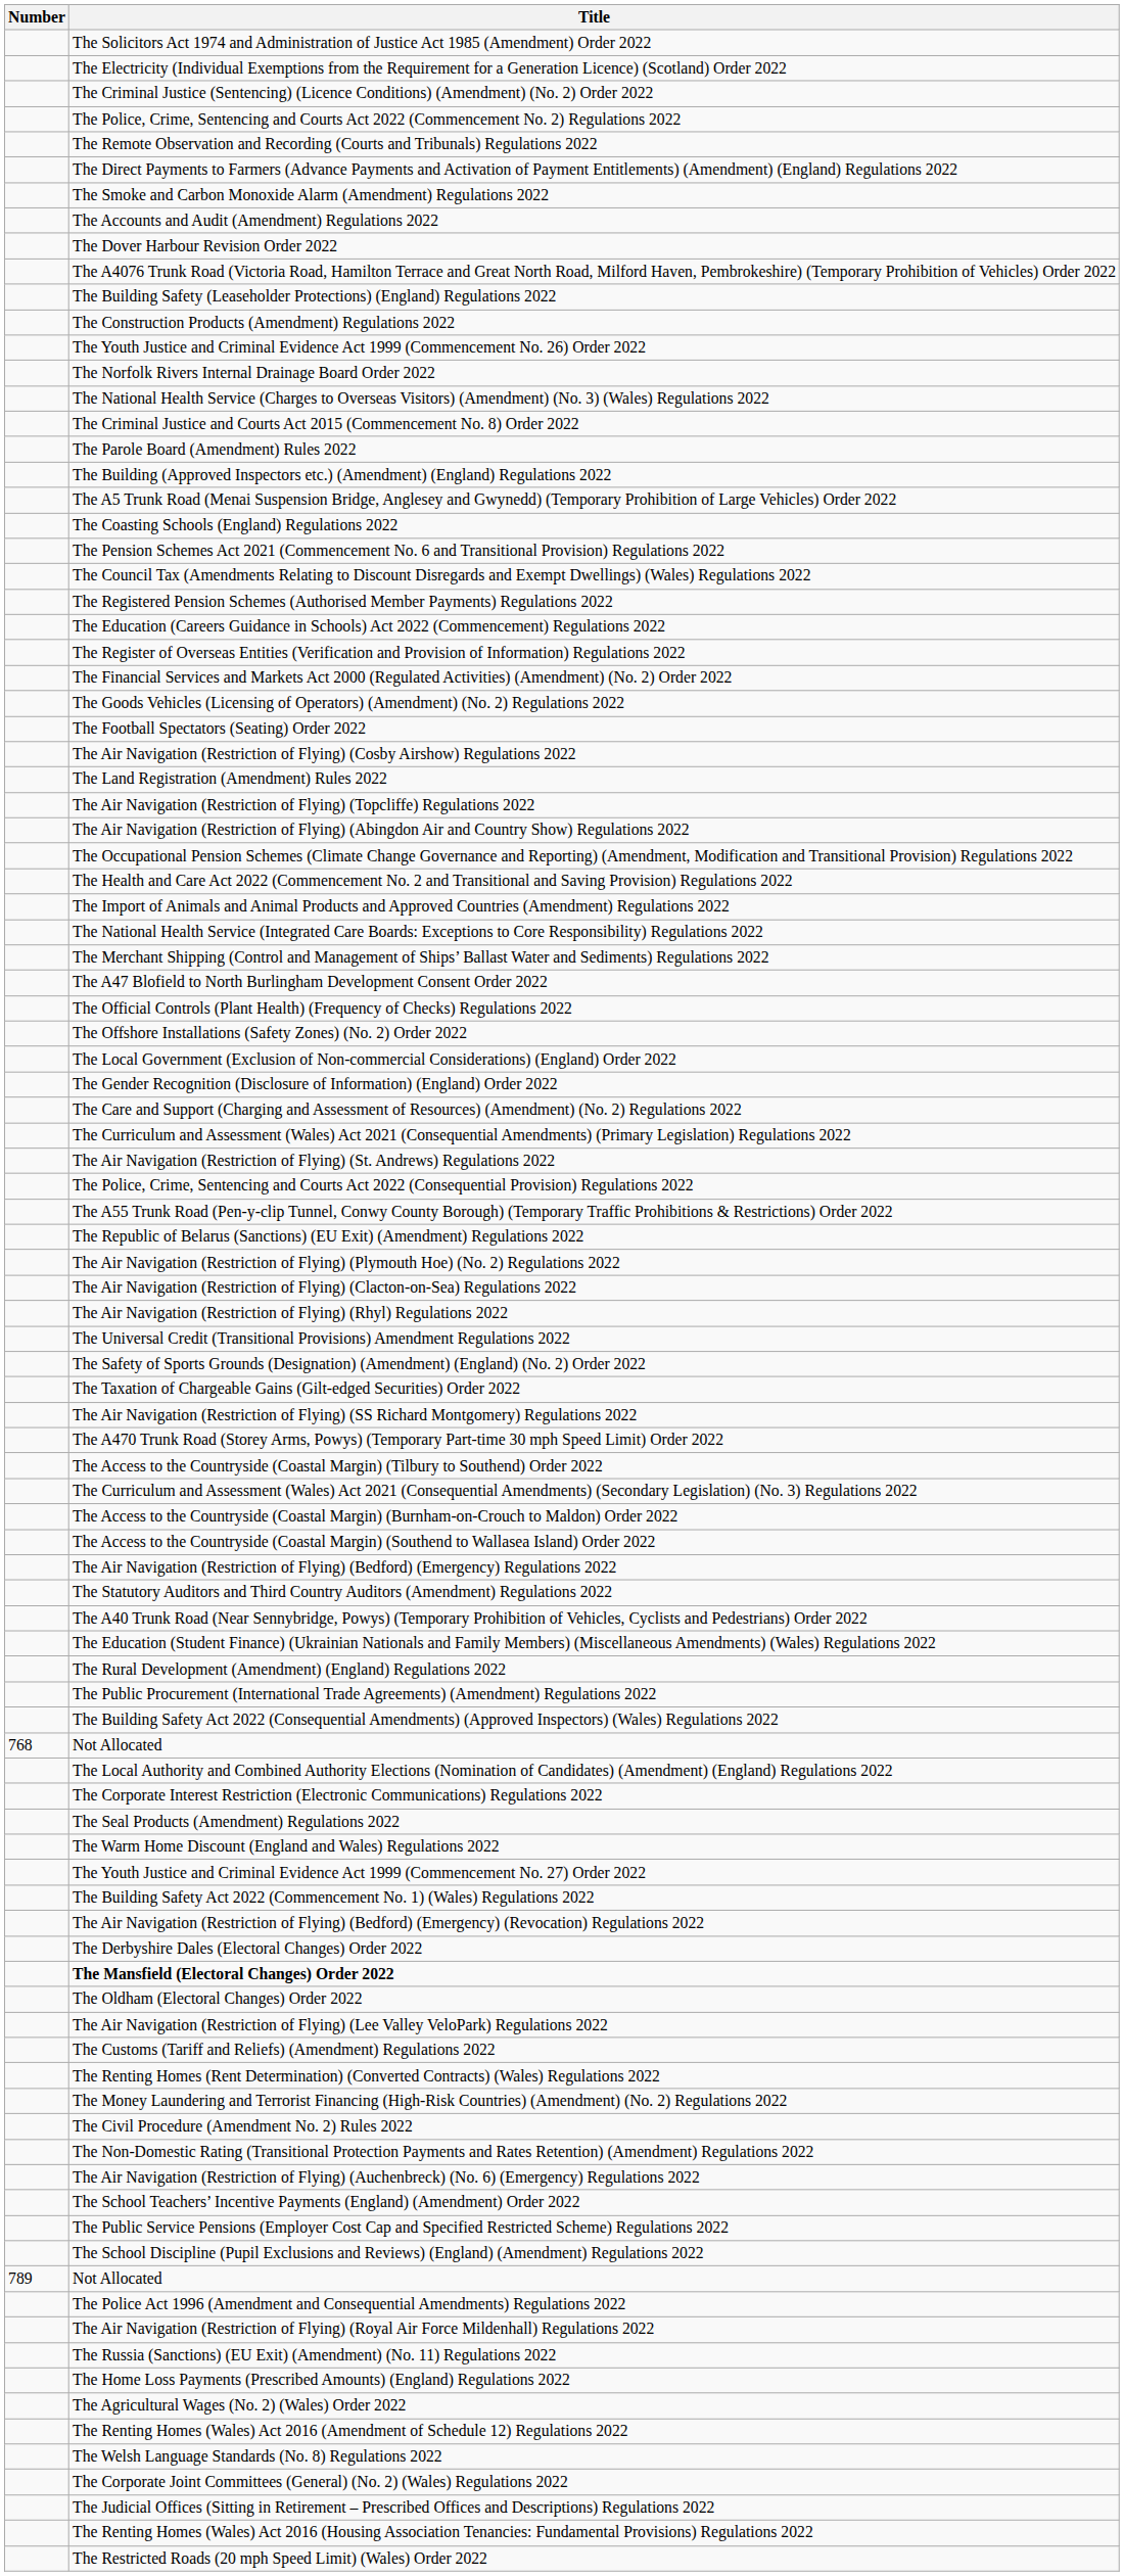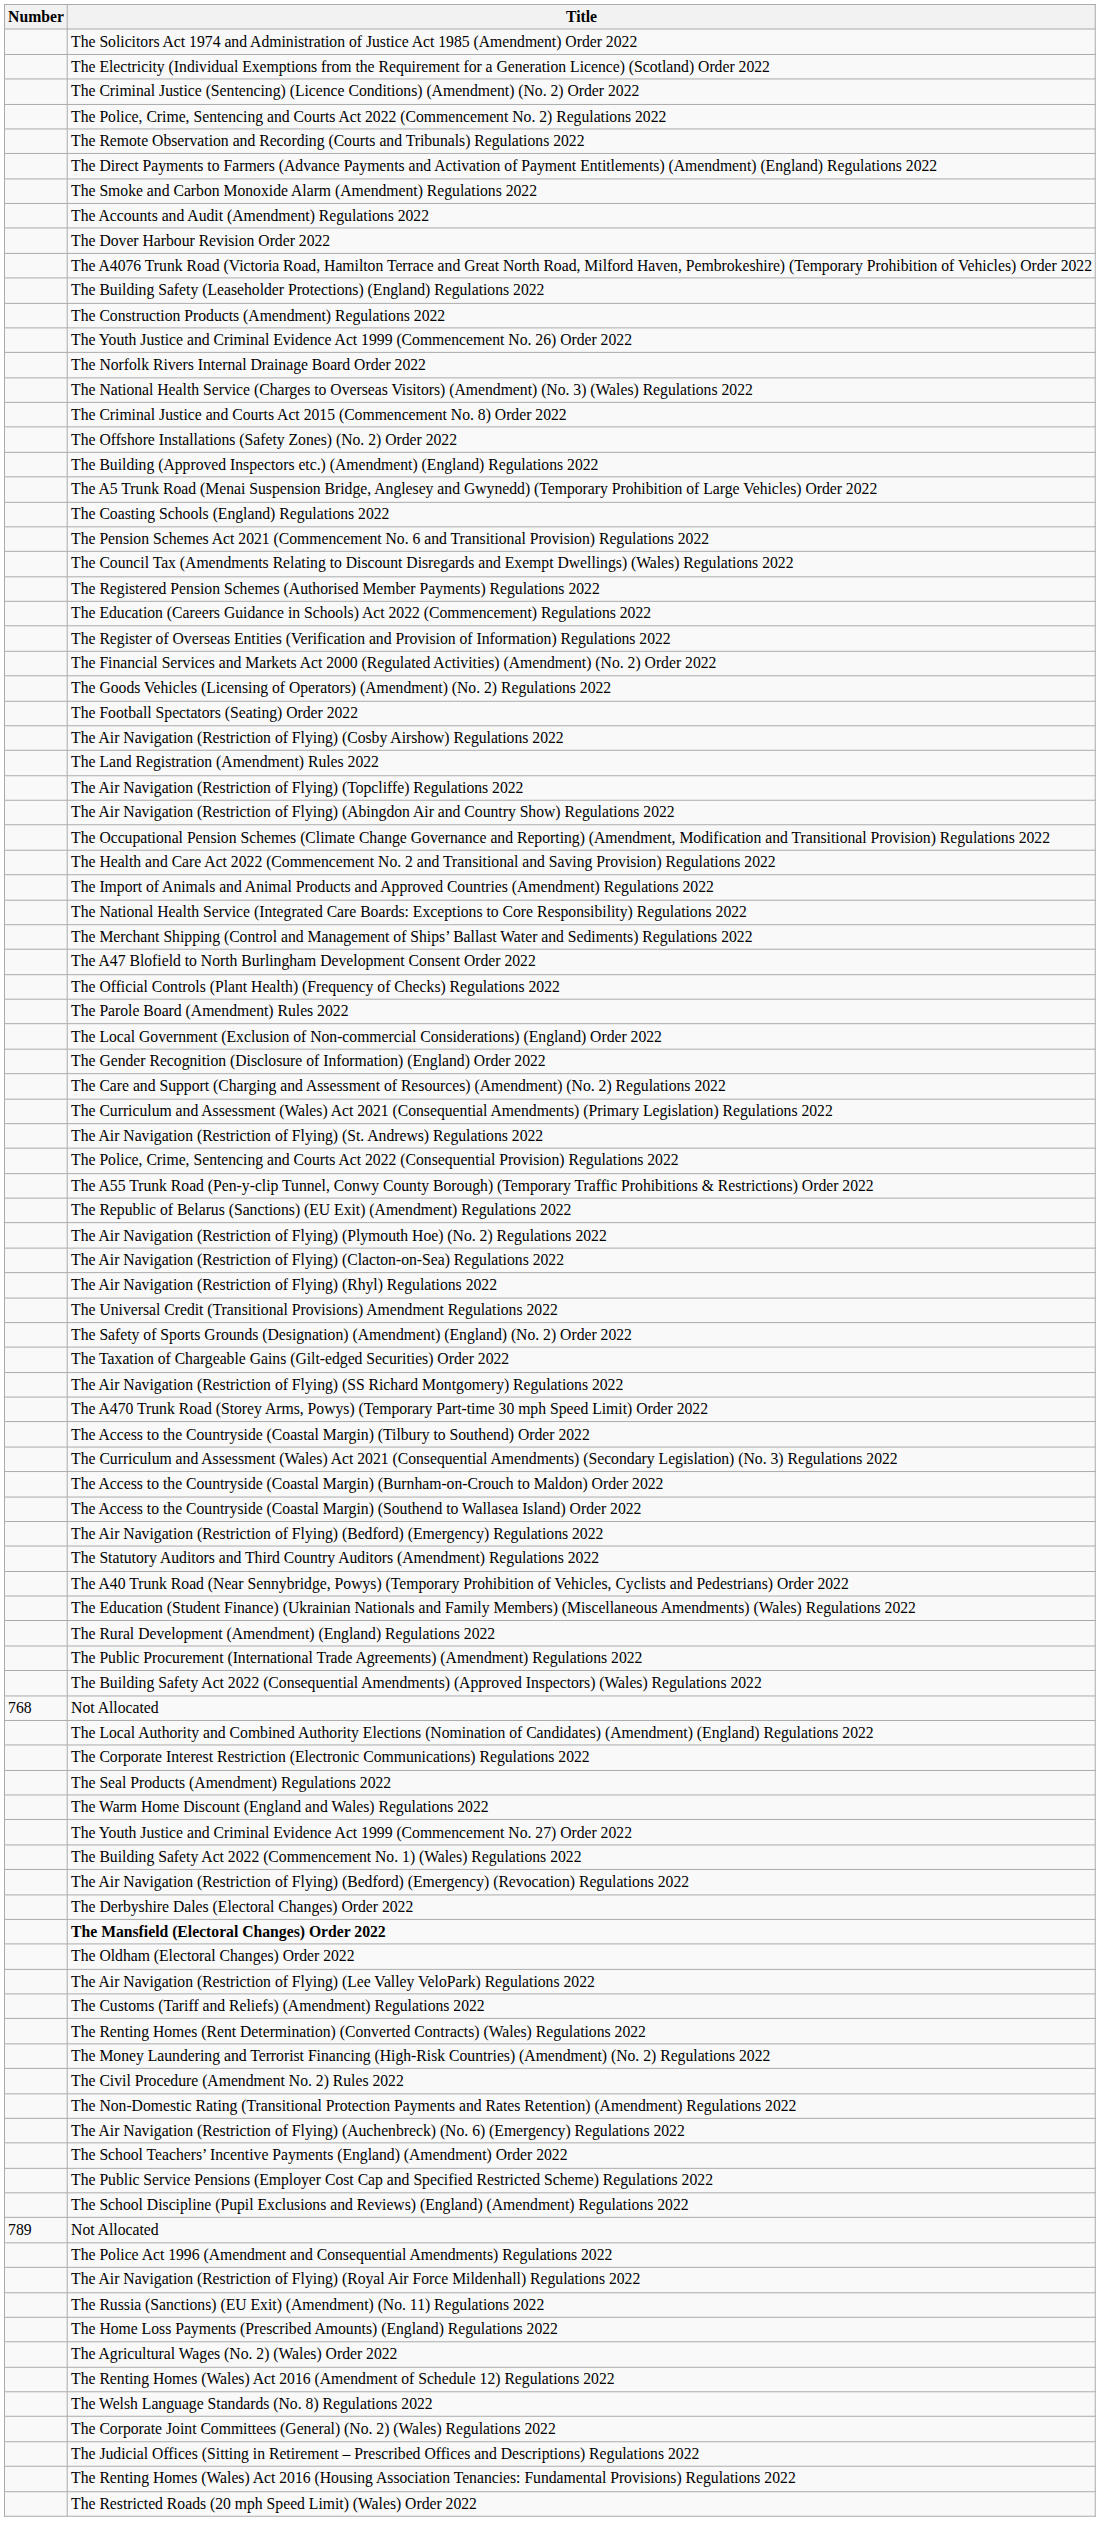row 18 | Title: The Parole Board (Amendment) Rules 2022 -> The Offshore Installations (Safety Zones) (No. 2) Order 2022
row 41 | Title: The Offshore Installations (Safety Zones) (No. 2) Order 2022 -> The Parole Board (Amendment) Rules 2022
